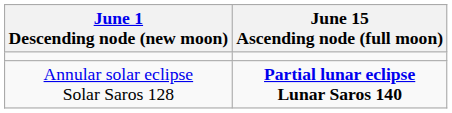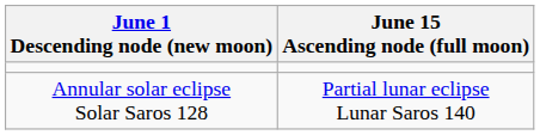Annular solar eclipse Solar Saros 128 | June 15 Ascending node (full moon): bold -> normal
